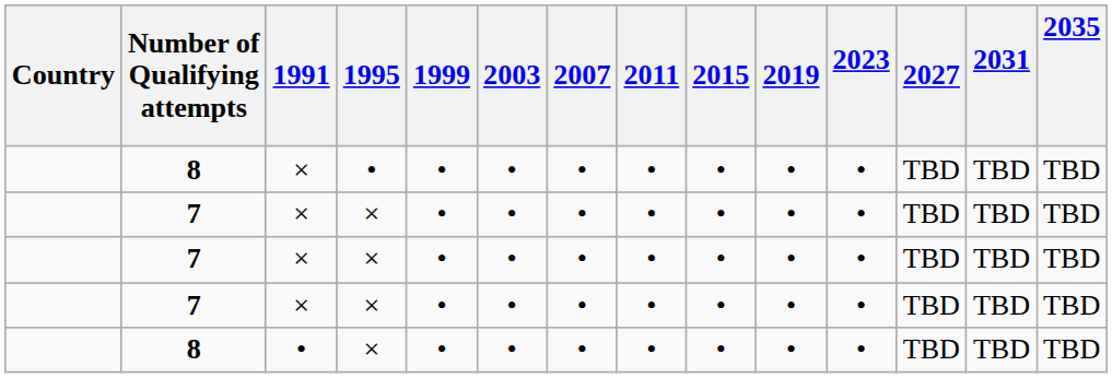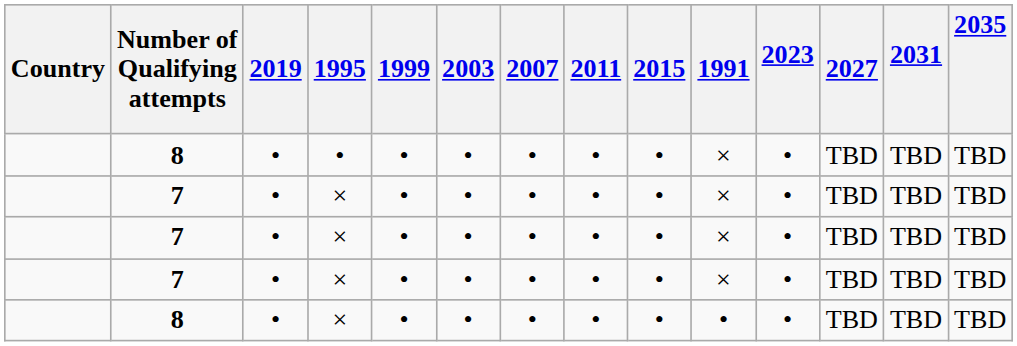columns swapped: 1991 <-> 2019
